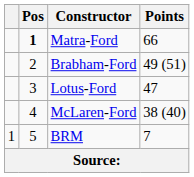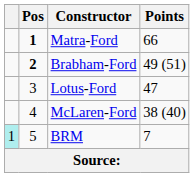Brabham-Ford | Pos: normal -> bold
BRM | column 1: no background -> paleturquoise background
